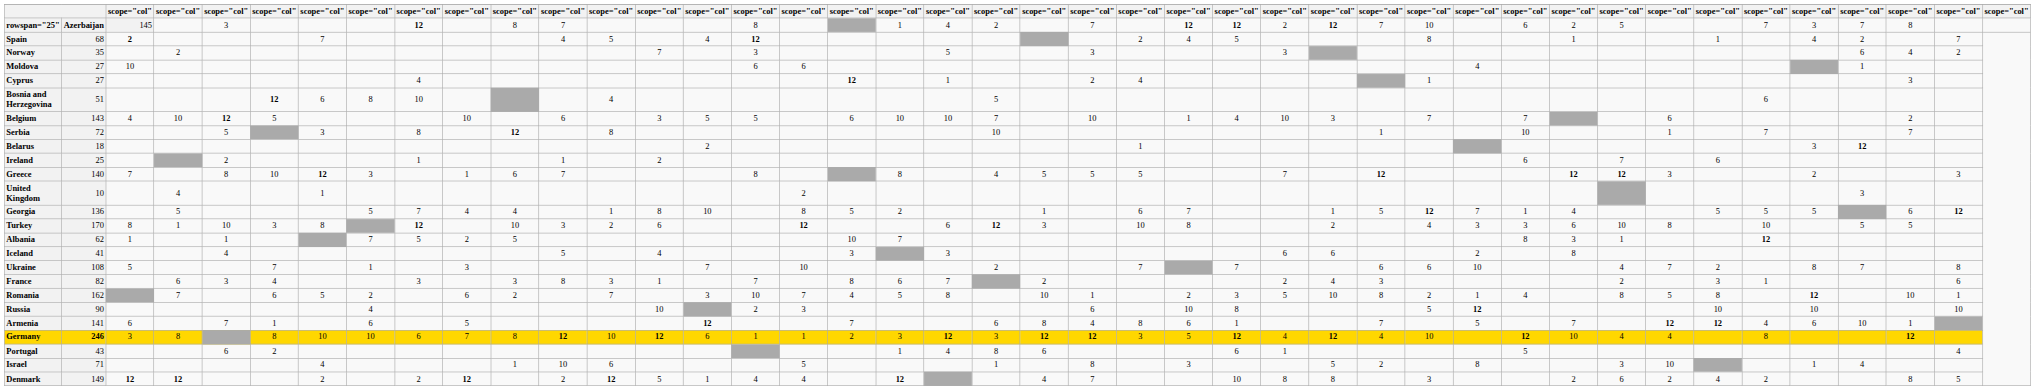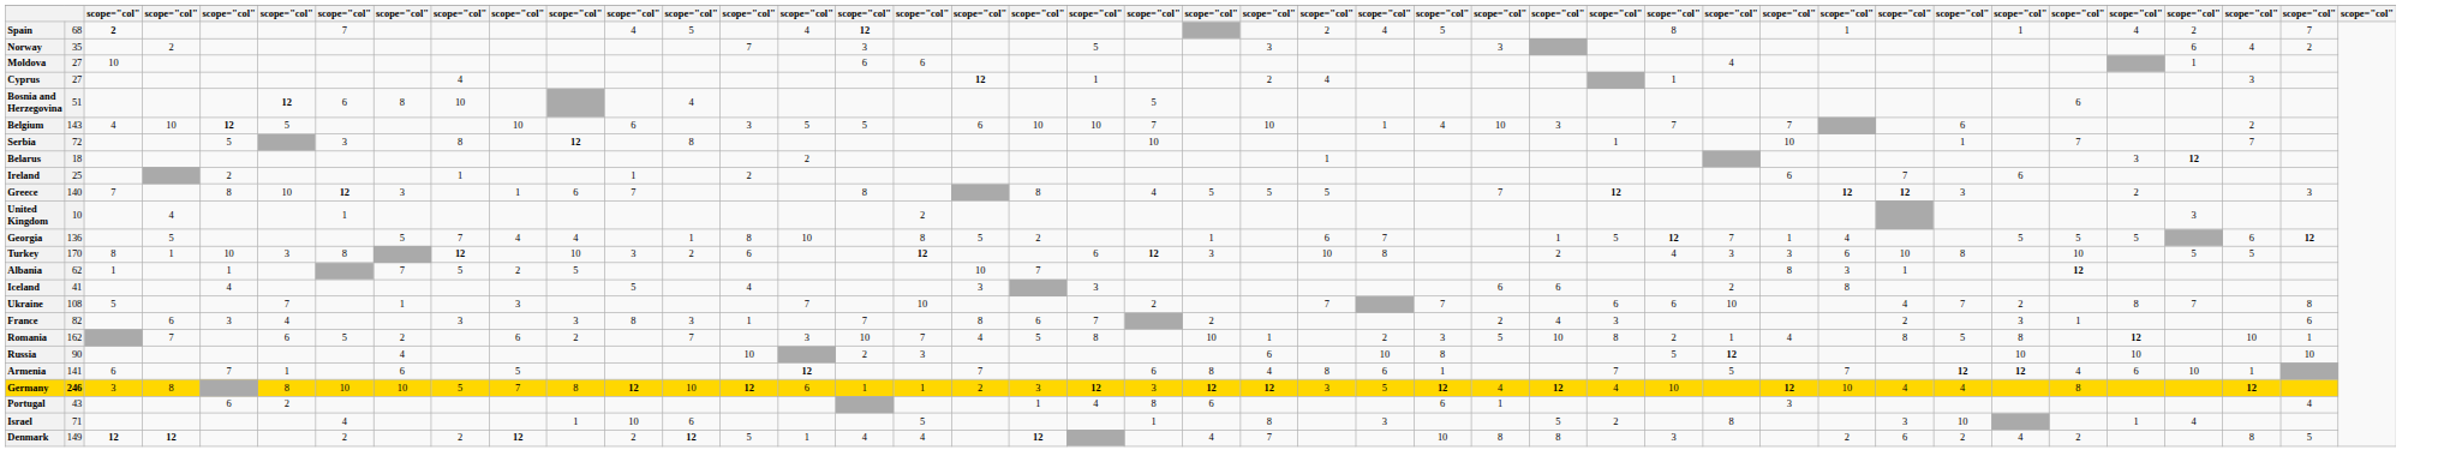- row: rowspan="25" | Azerbaijan | 145 | 3 | 12 | 8 | 7 | 8 | 1 | 4 | 2 | 7 | 12 | 12 | 2 | 12 | 7 | 10 | 6 | 2 | 5 | 7 | 3 | 7 | 8
Germany | column 9: 6 -> 5
Portugal | column 32: 5 -> 3
